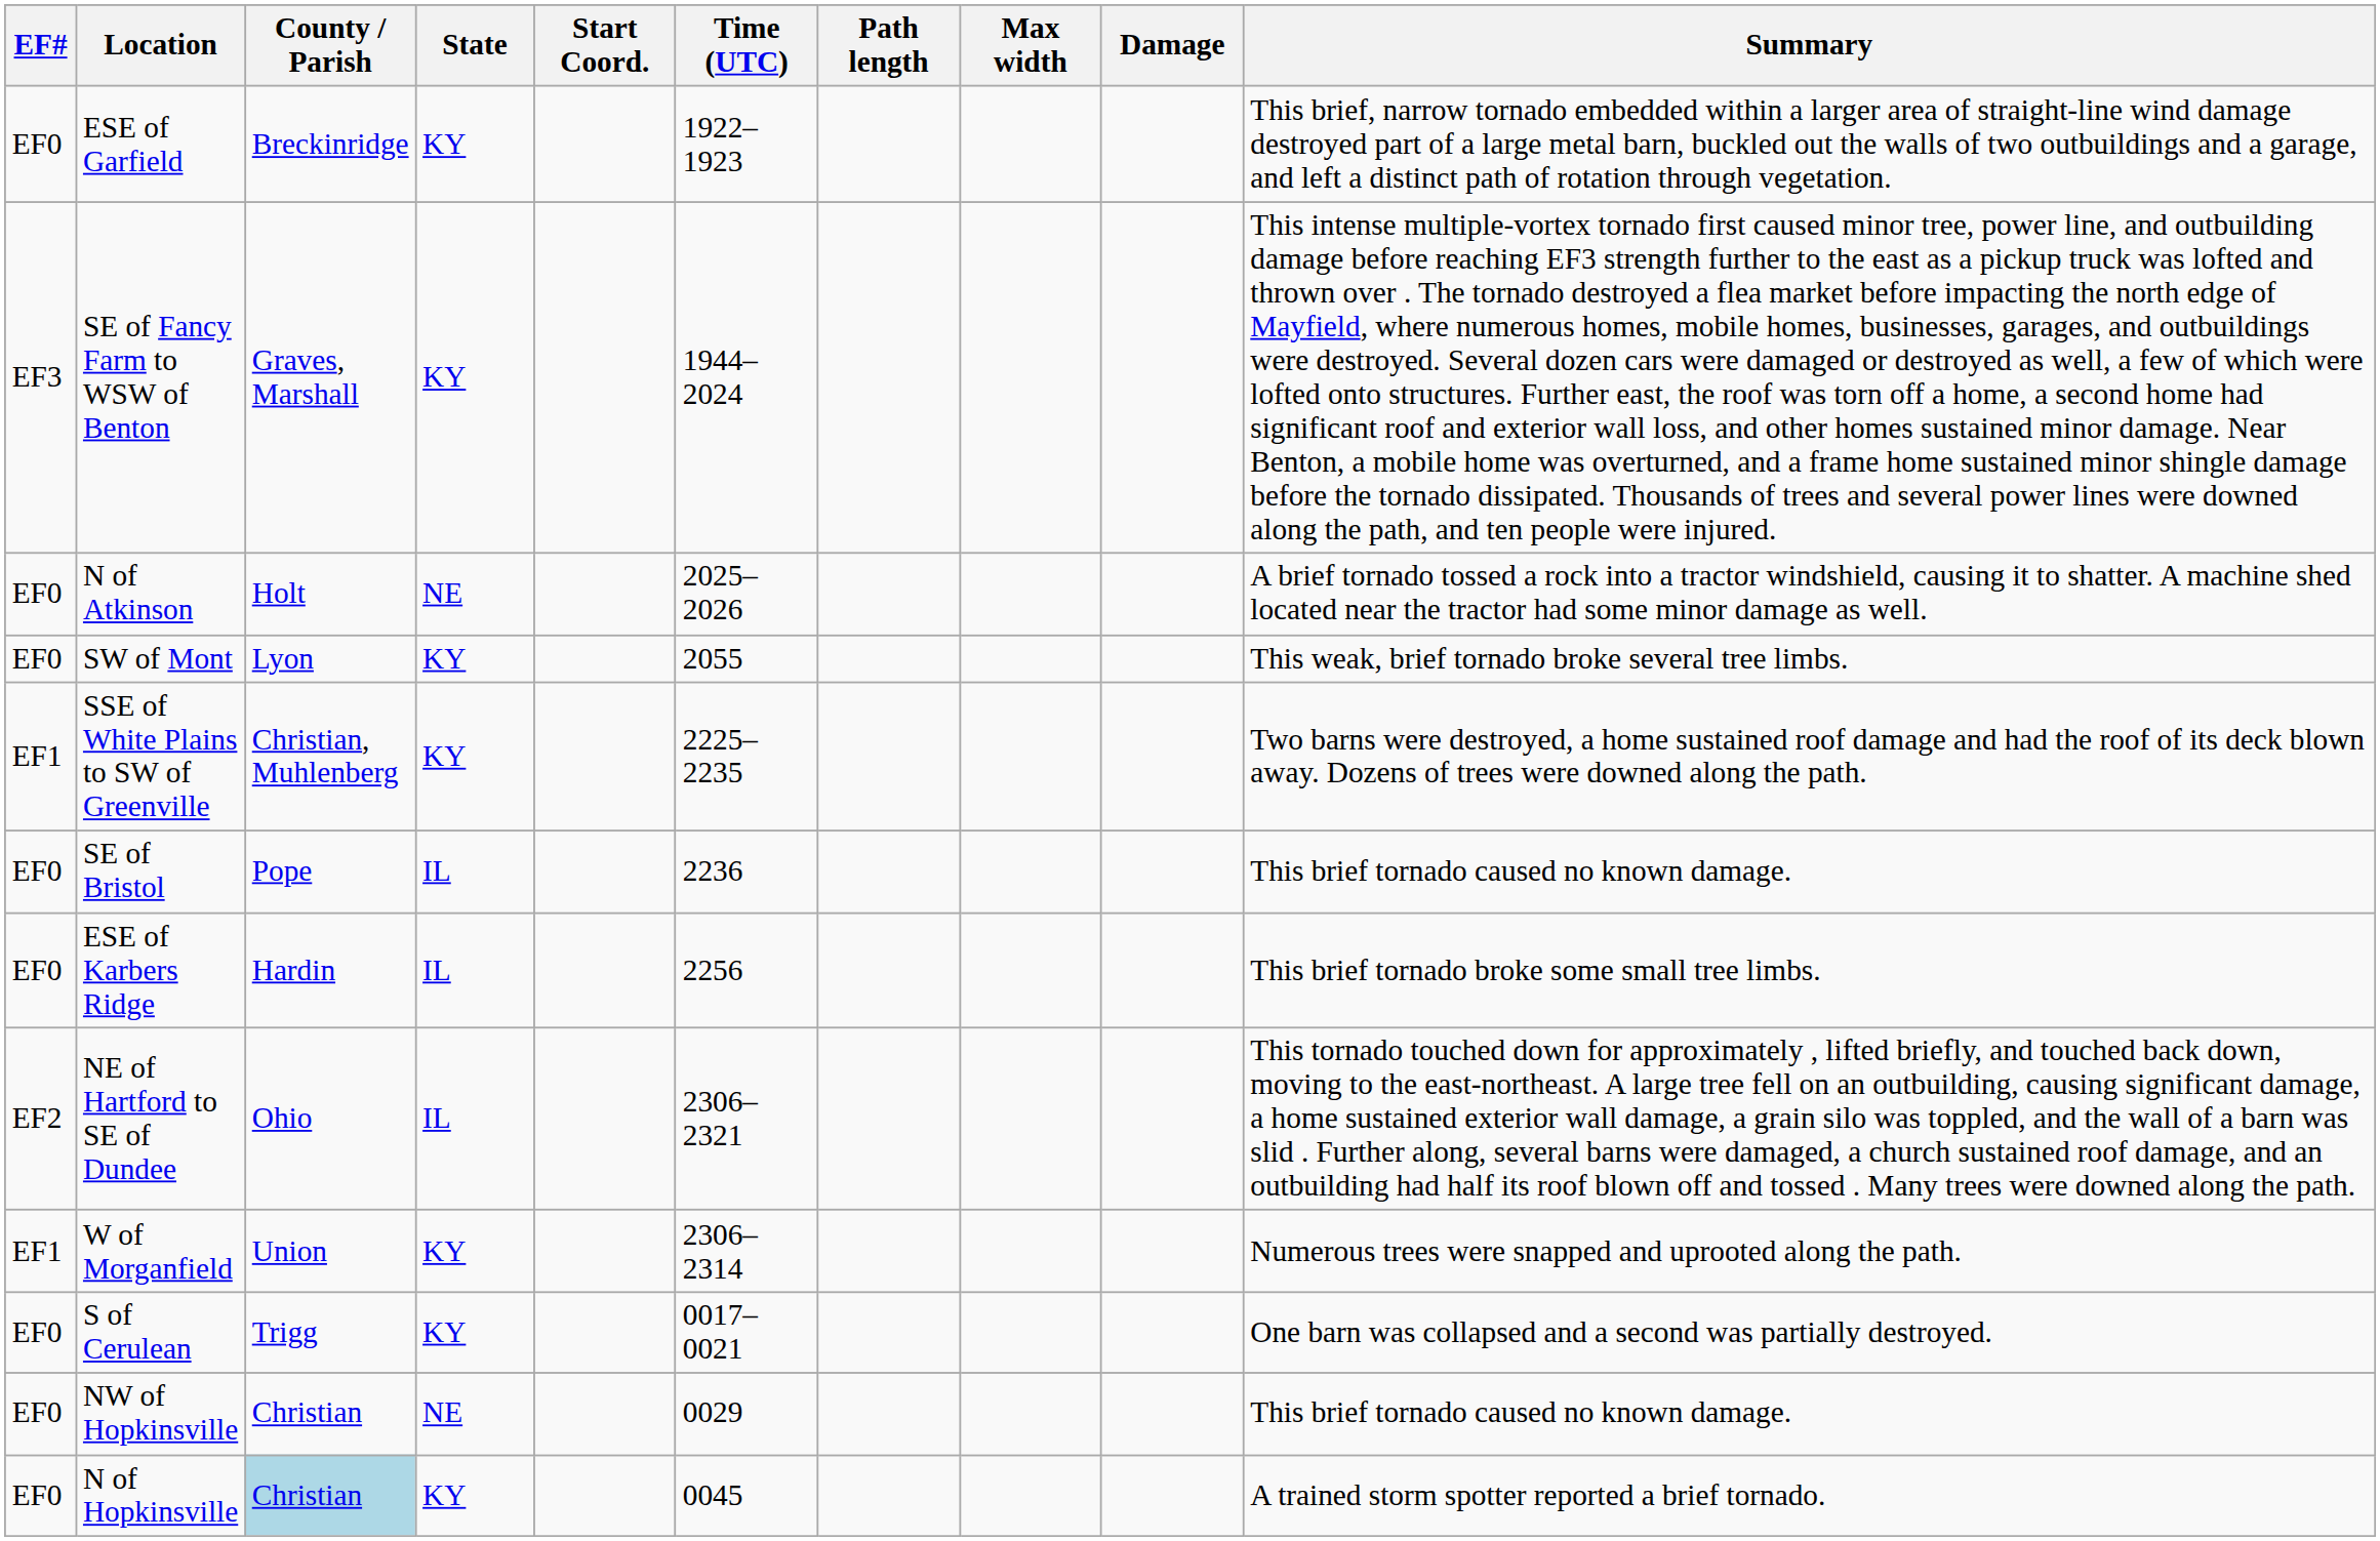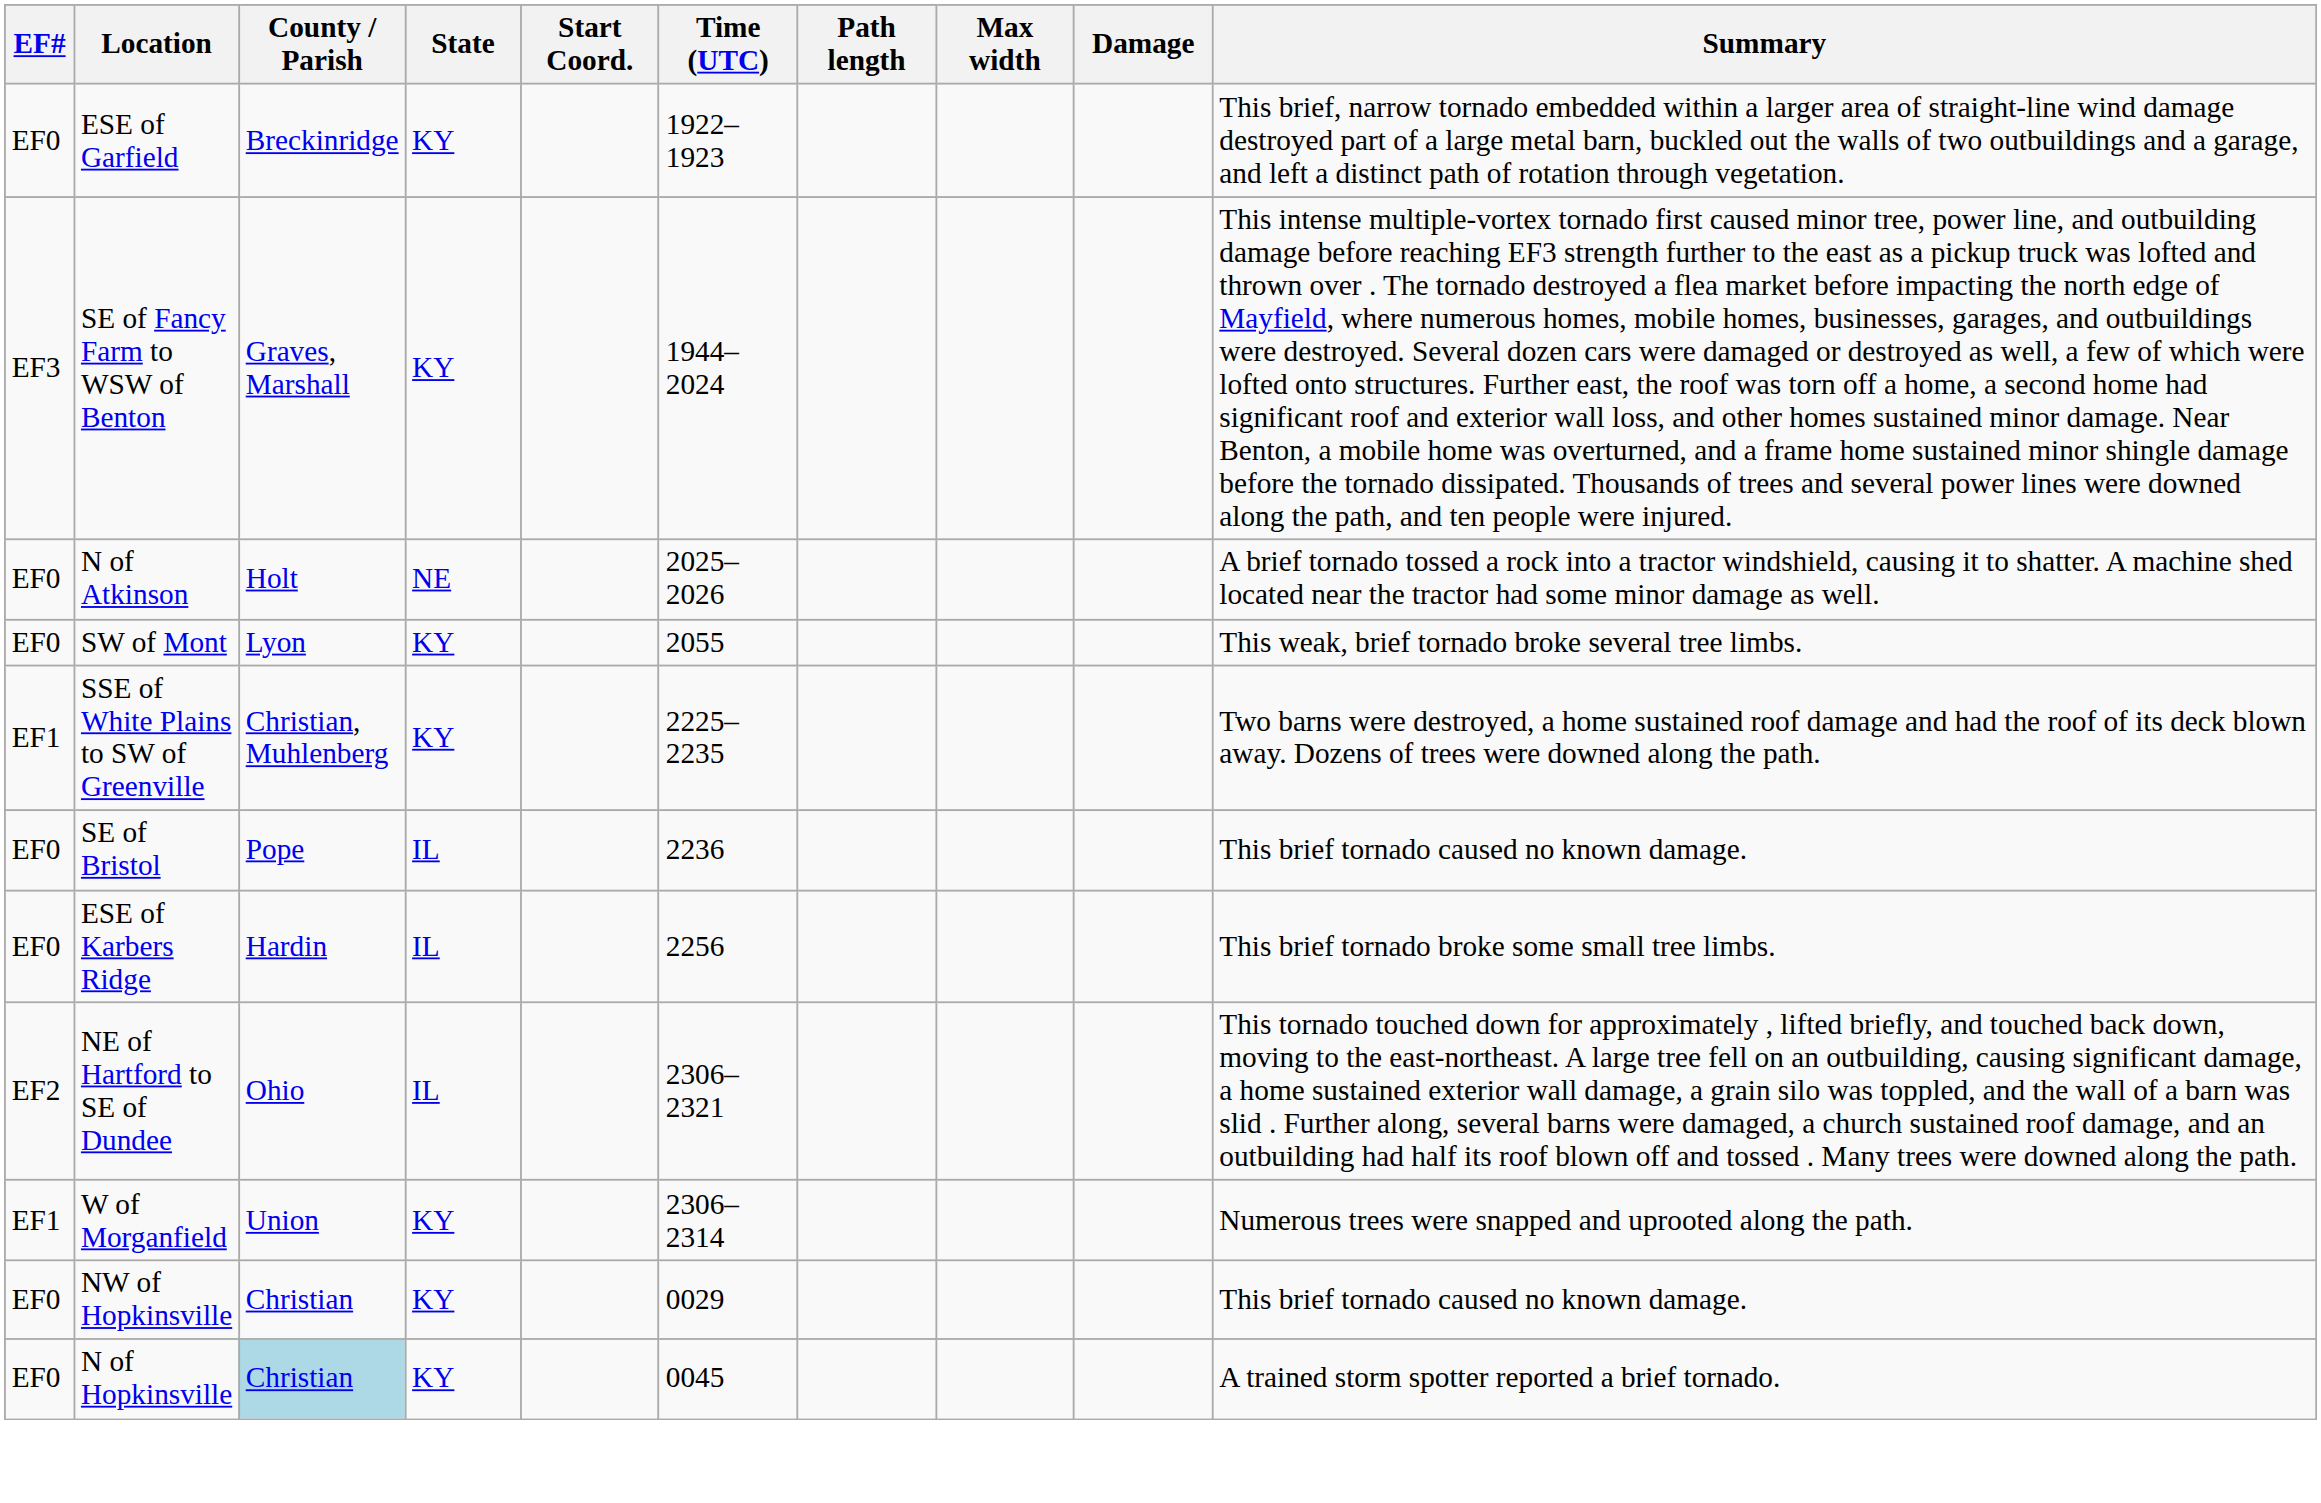- row: EF0 | S of Cerulean | Trigg | KY | 0017–0021 | One barn was collapsed and a second was partially destroyed.
NW of Hopkinsville | State: NE -> KY
